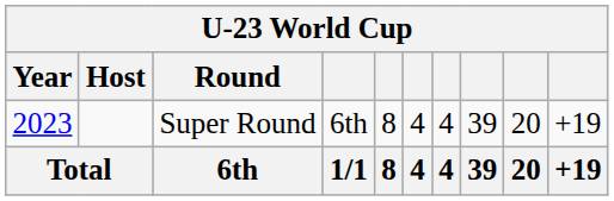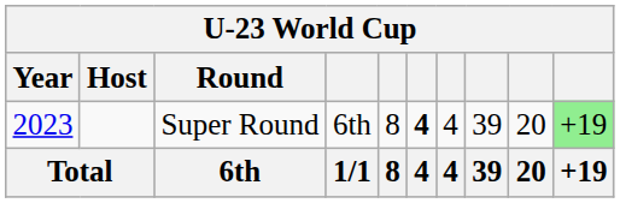Super Round | column 6: normal -> bold
Super Round | column 10: no background -> lightgreen background
